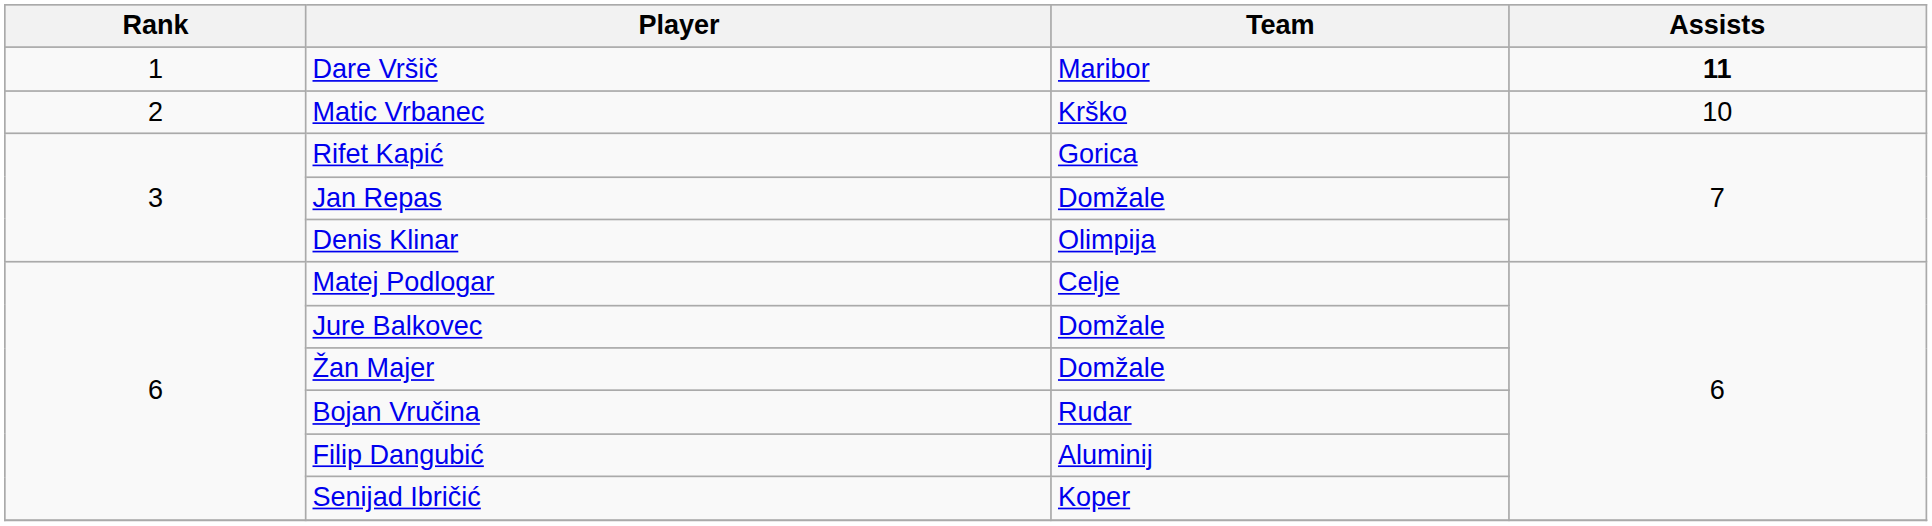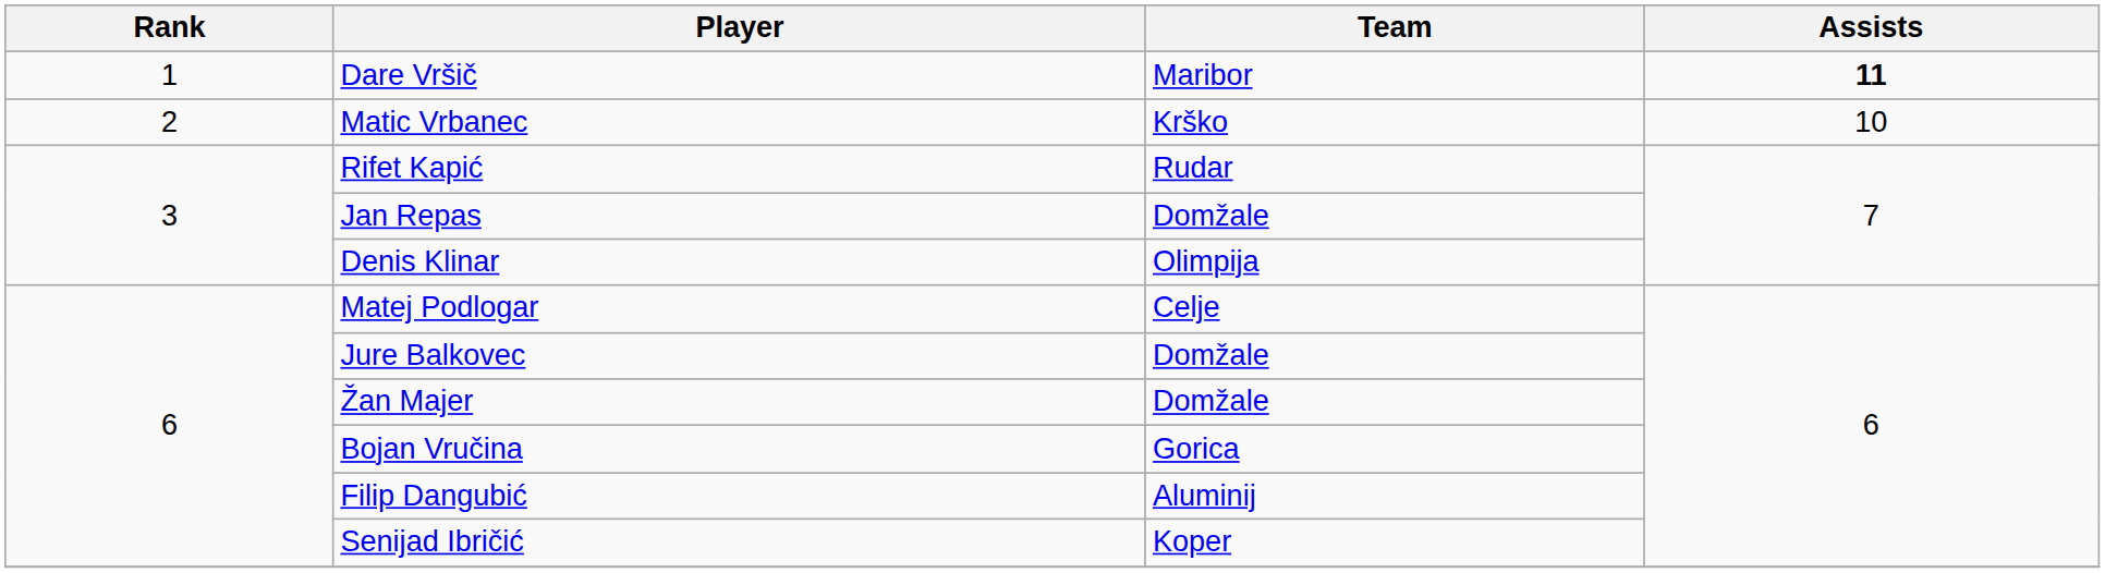Rifet Kapić | Team: Gorica -> Rudar
Bojan Vručina | Team: Rudar -> Gorica
